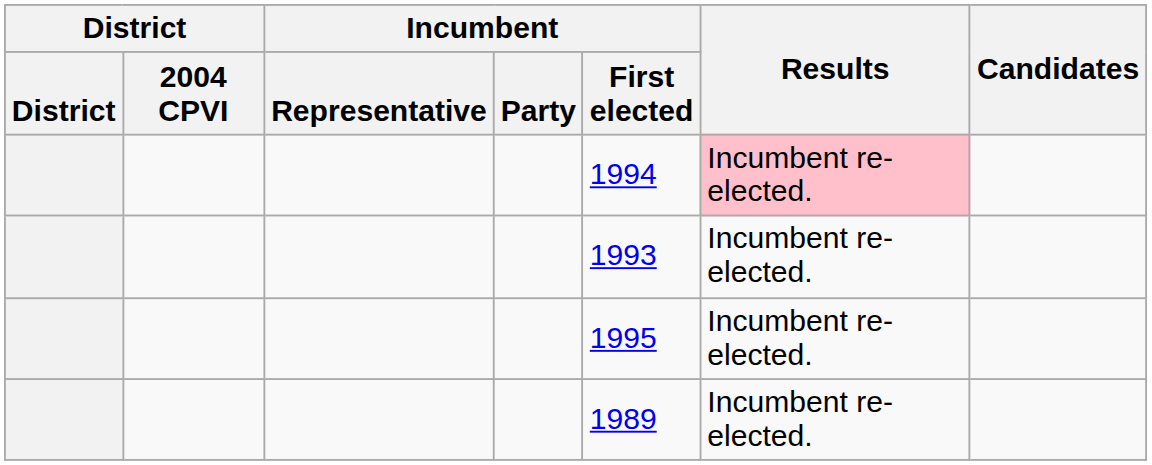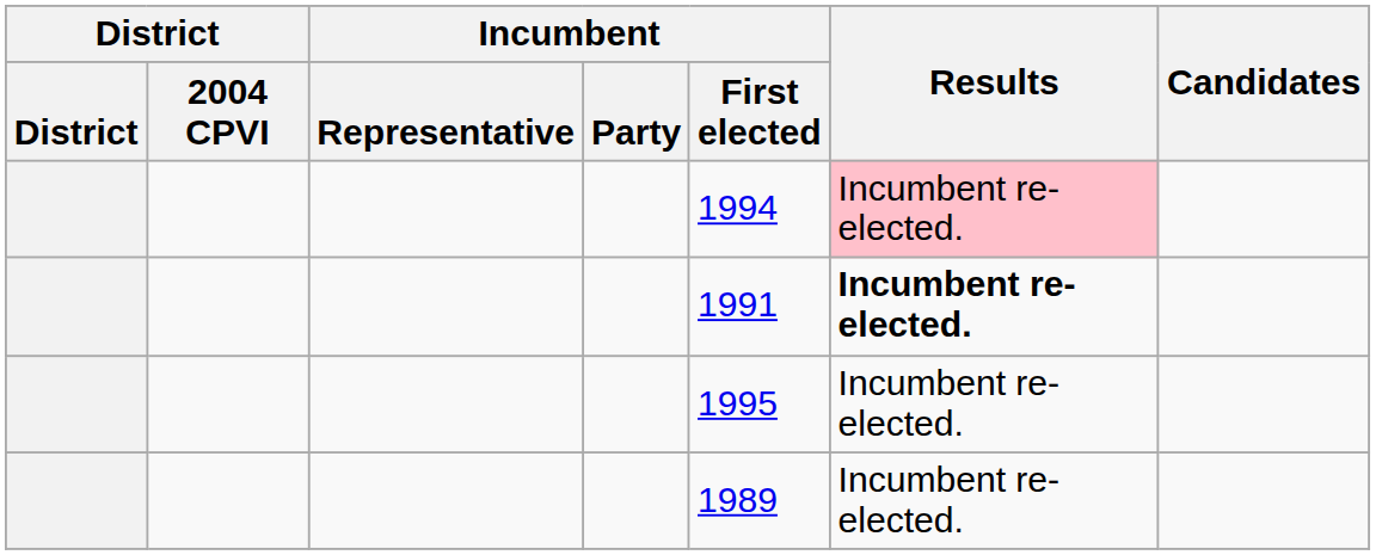row 4 | Incumbent / First elected: 1993 -> 1991
row 4 | Results: normal -> bold
